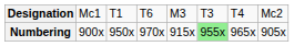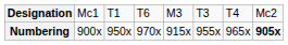Numbering | column 6: lightgreen background -> no background
Numbering | column 8: normal -> bold
